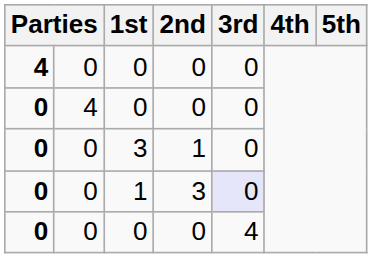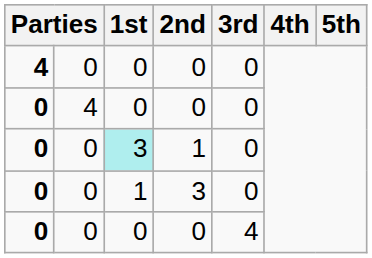row 4 | 1st: no background -> paleturquoise background
row 5 | 3rd: lavender background -> no background
